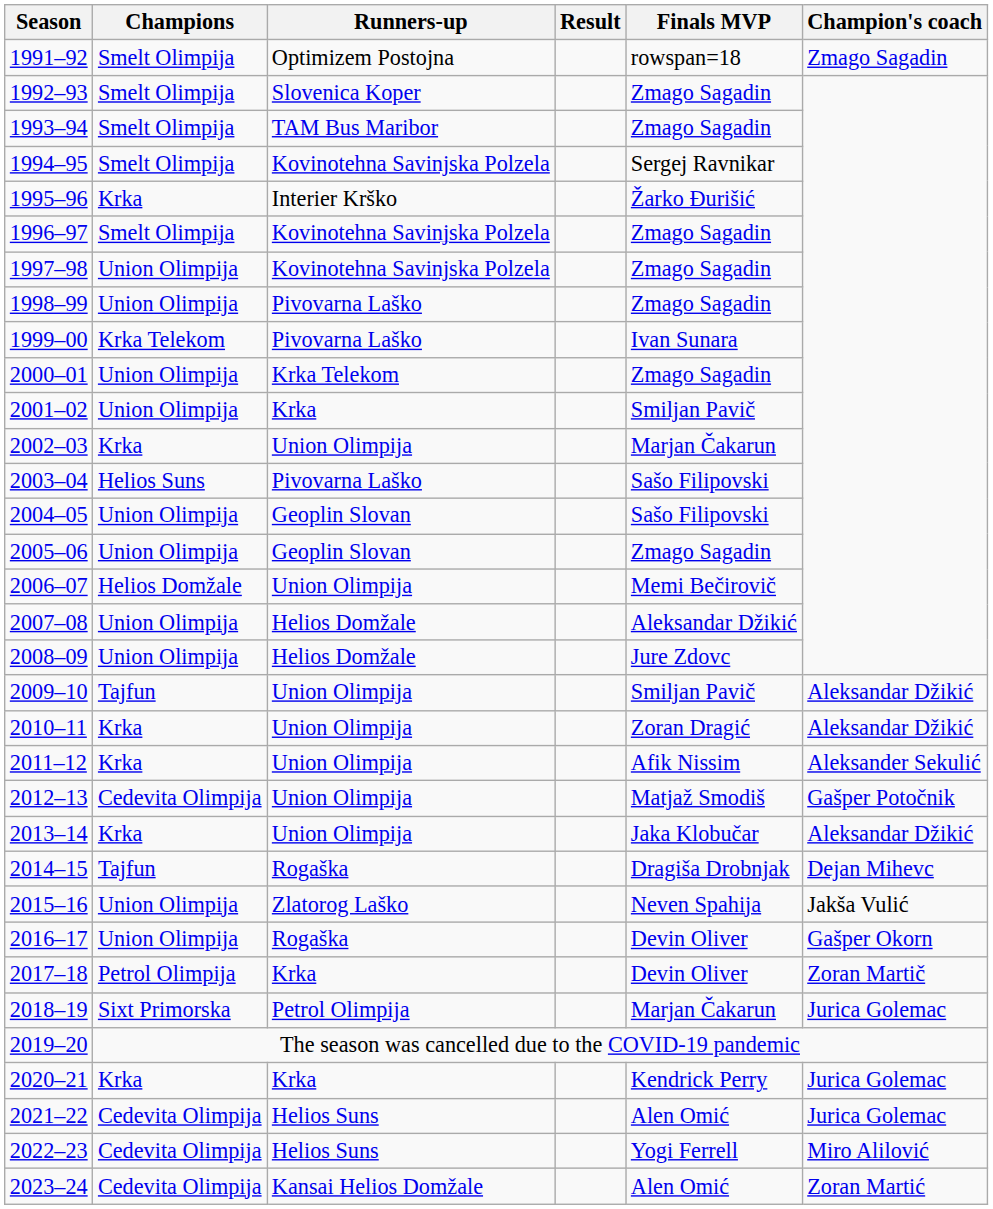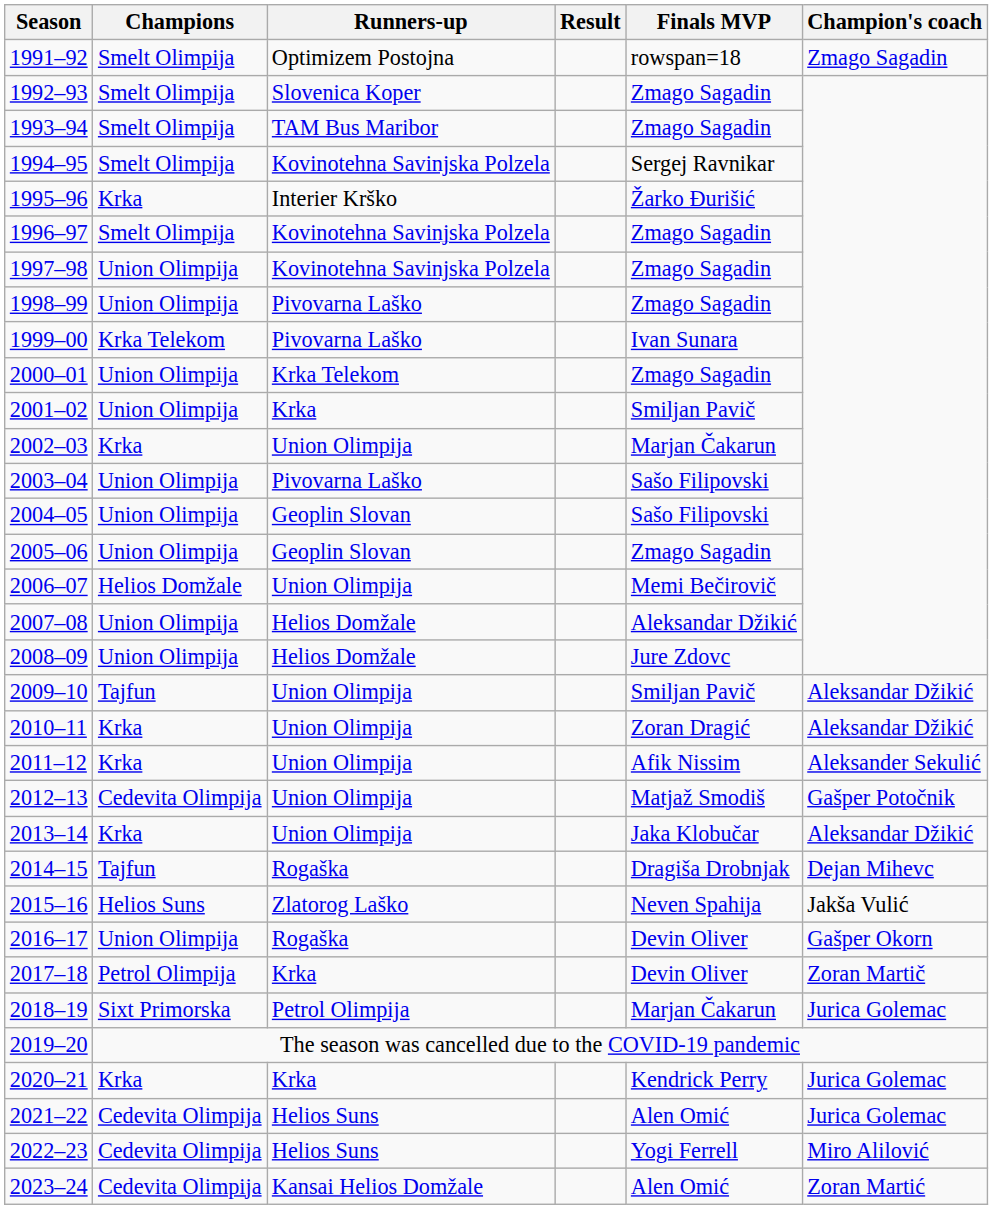2003–04 | Champions: Helios Suns -> Union Olimpija
2015–16 | Champions: Union Olimpija -> Helios Suns
